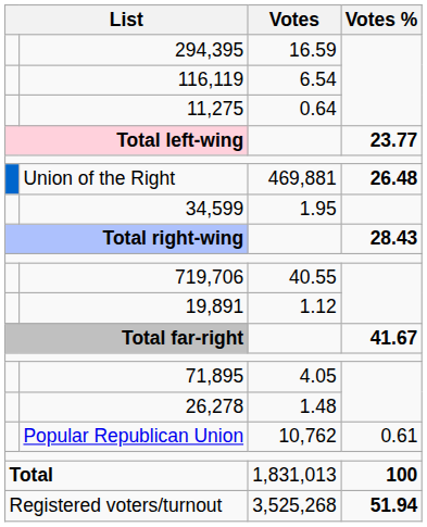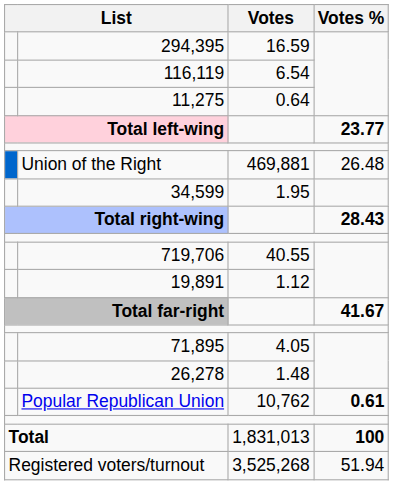Union of the Right | Votes %: bold -> normal
Popular Republican Union | Votes %: normal -> bold
Registered voters/turnout | Votes %: bold -> normal
